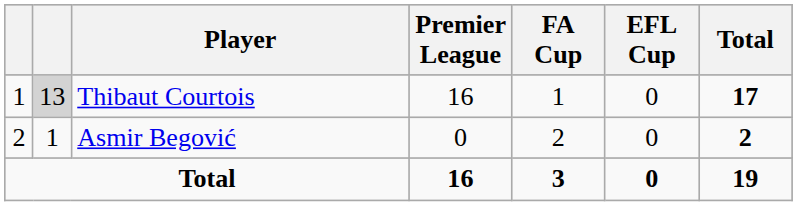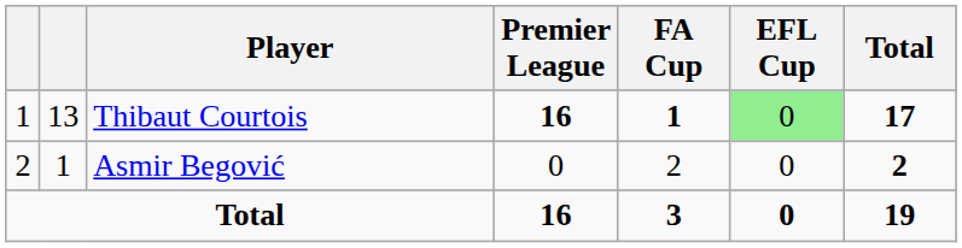Thibaut Courtois | column 2: lightgrey background -> no background
Thibaut Courtois | Premier League: normal -> bold
Thibaut Courtois | FA Cup: normal -> bold
Thibaut Courtois | EFL Cup: no background -> lightgreen background
